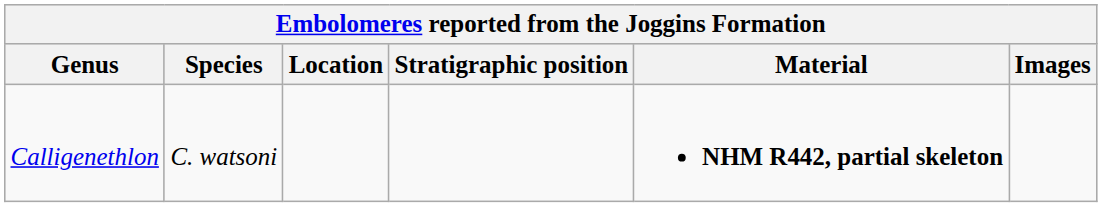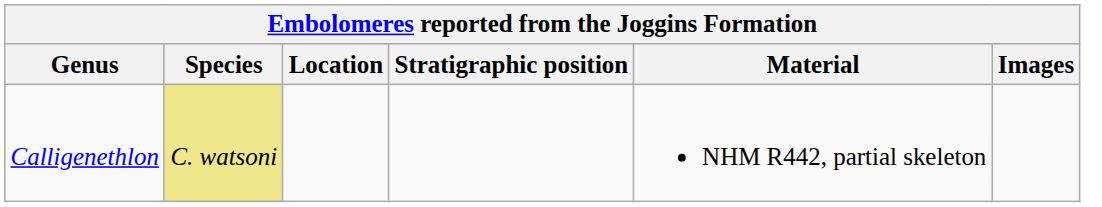Calligenethlon | Species: no background -> khaki background
Calligenethlon | Material: bold -> normal
